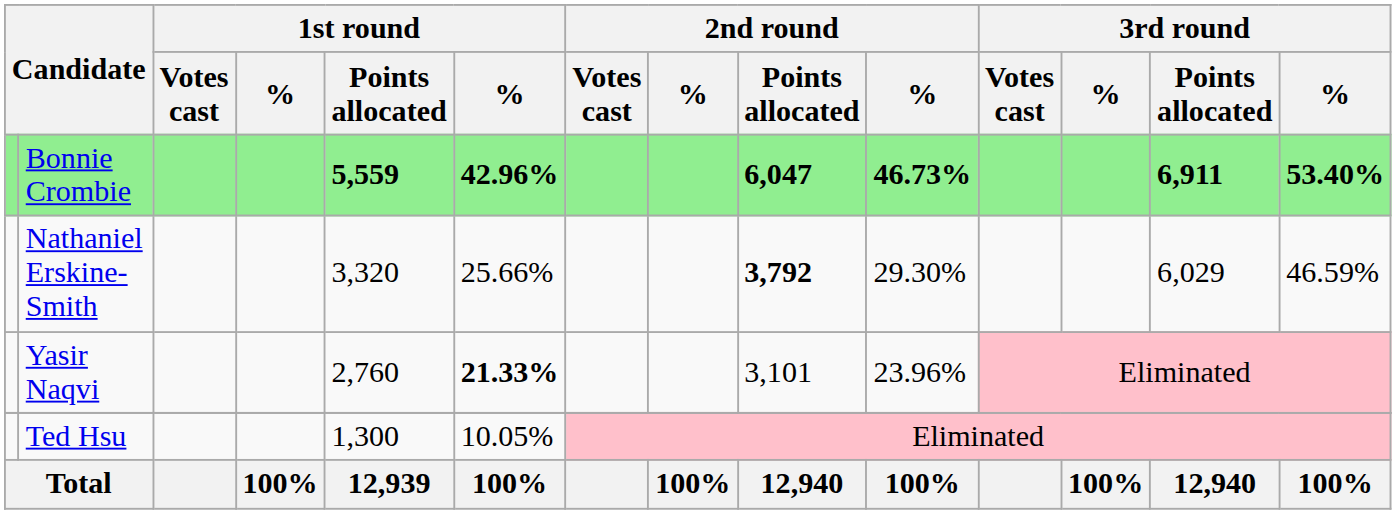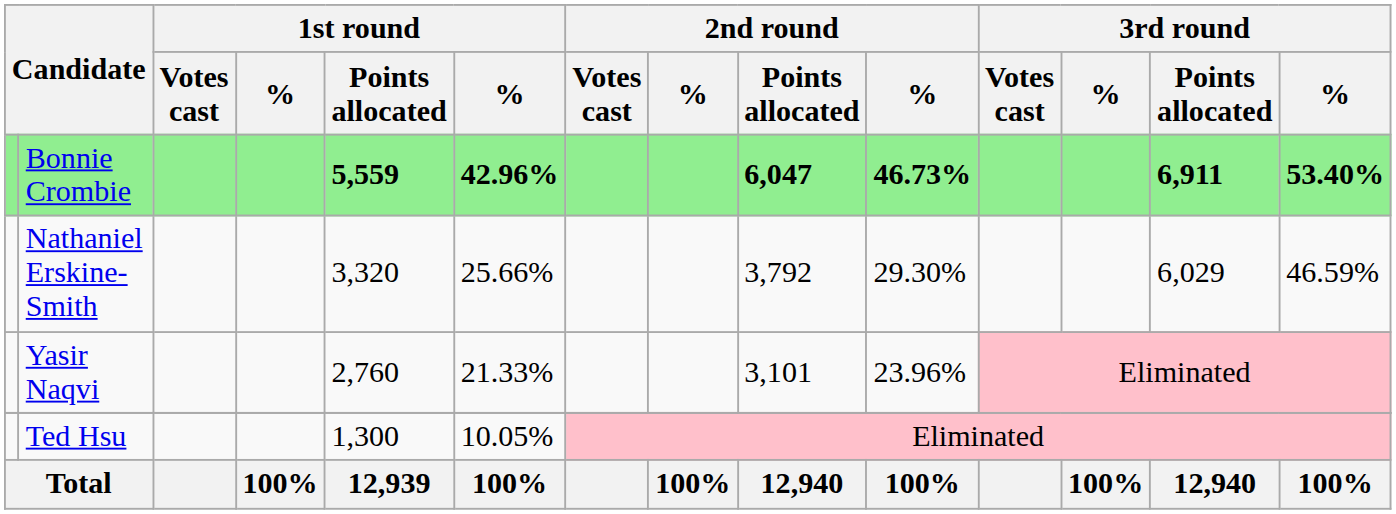Nathaniel Erskine-Smith | 2nd round / Points allocated: bold -> normal
Yasir Naqvi | column 6: bold -> normal
